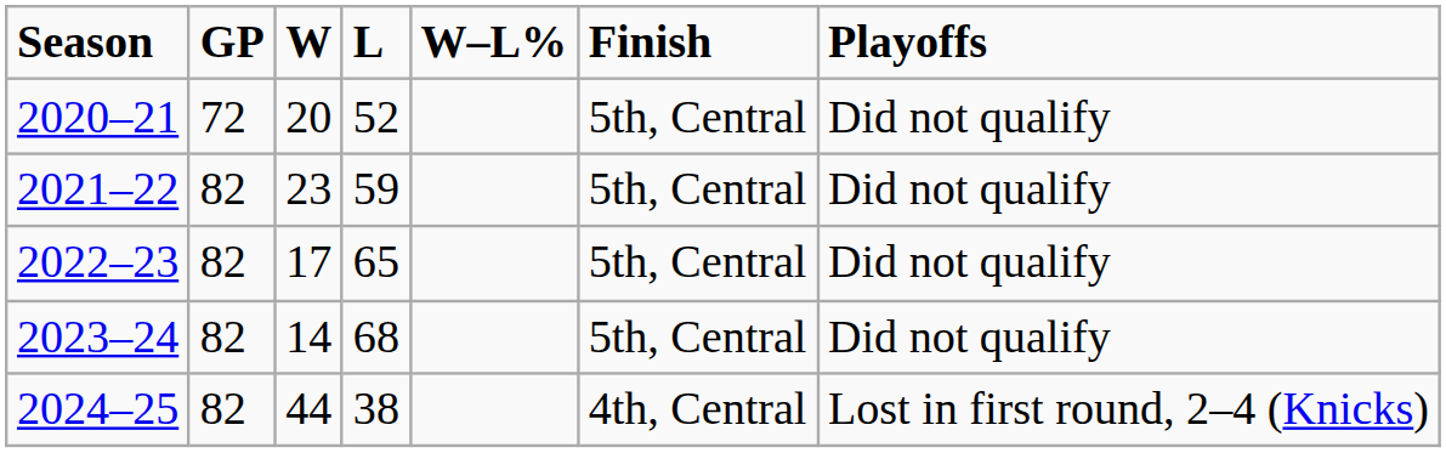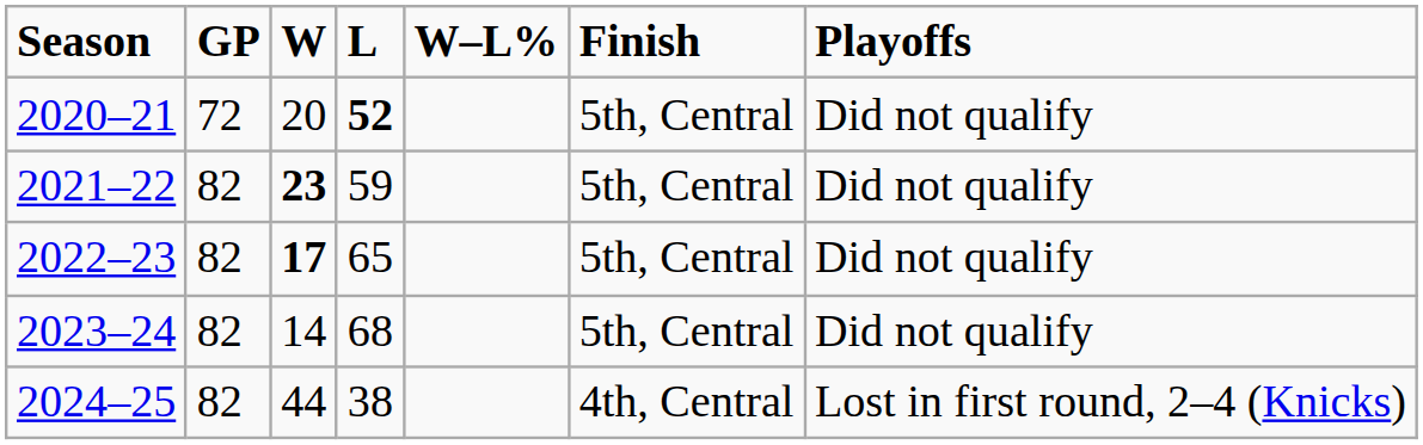2020–21 | column 4: normal -> bold
2021–22 | column 3: normal -> bold
2022–23 | column 3: normal -> bold
